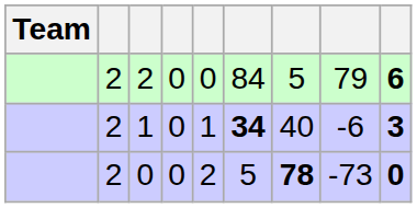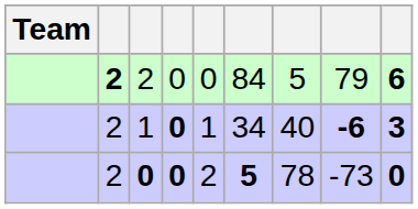row 2 | column 2: normal -> bold
row 3 | column 4: normal -> bold
row 3 | column 6: bold -> normal
row 3 | column 8: normal -> bold
row 4 | column 3: normal -> bold
row 4 | column 4: normal -> bold
row 4 | column 6: normal -> bold
row 4 | column 7: bold -> normal
